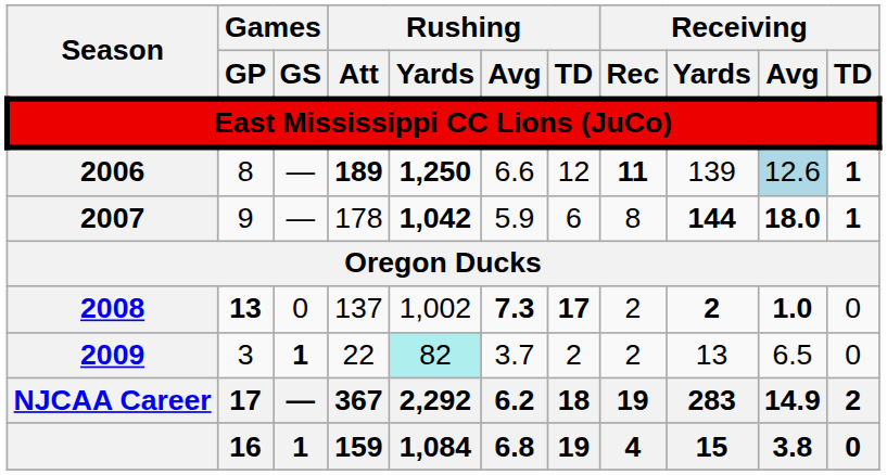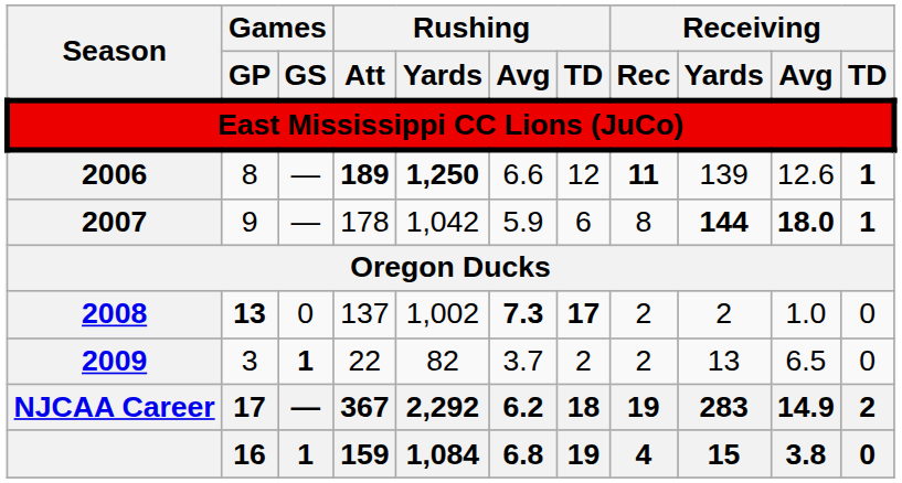2006 | Receiving / Avg: lightblue background -> no background
2007 | Rushing / Yards: bold -> normal
2008 | Receiving / Yards: bold -> normal
2008 | Receiving / Avg: bold -> normal
2009 | Rushing / Yards: paleturquoise background -> no background
